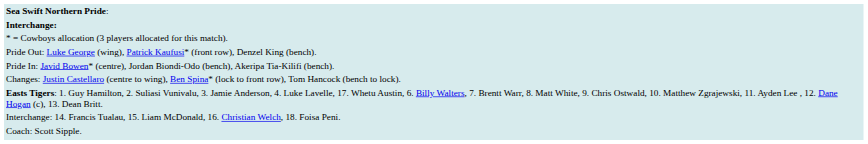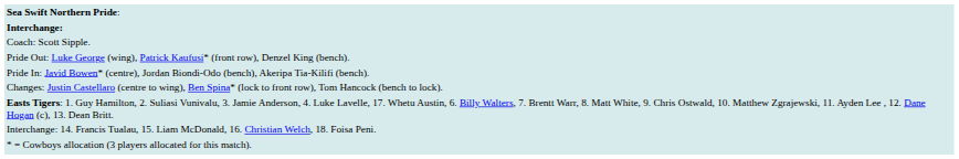row 3 | column 1: * = Cowboys allocation (3 players allocated for this match). -> Coach: Scott Sipple.
row 9 | column 1: Coach: Scott Sipple. -> * = Cowboys allocation (3 players allocated for this match).
